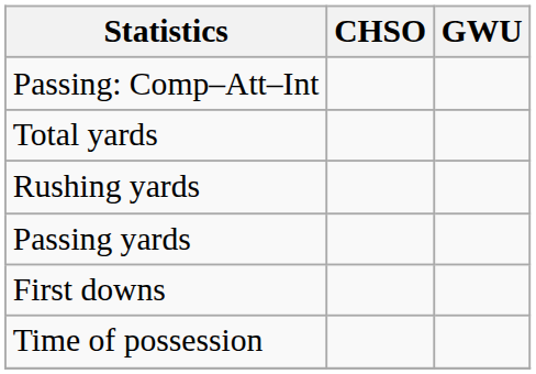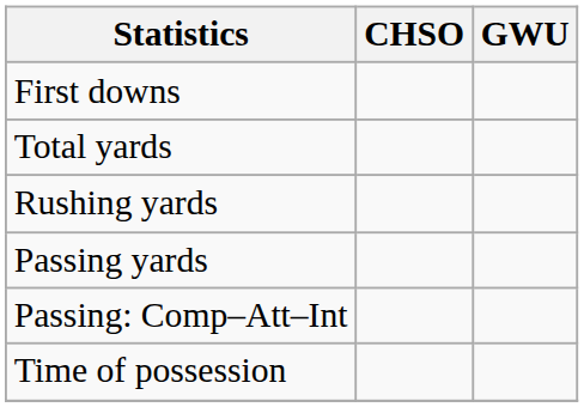rows swapped: First downs <-> Passing: Comp–Att–Int
